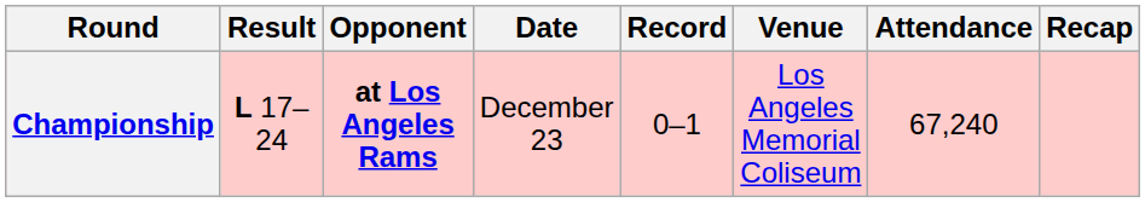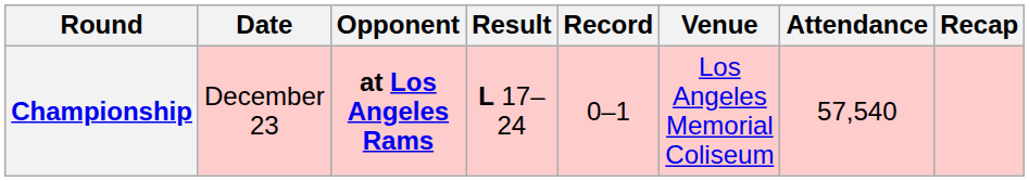columns swapped: Date <-> Result
Championship | Attendance: 67,240 -> 57,540
